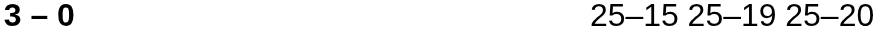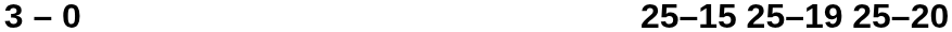row 1 | column 2: normal -> bold
